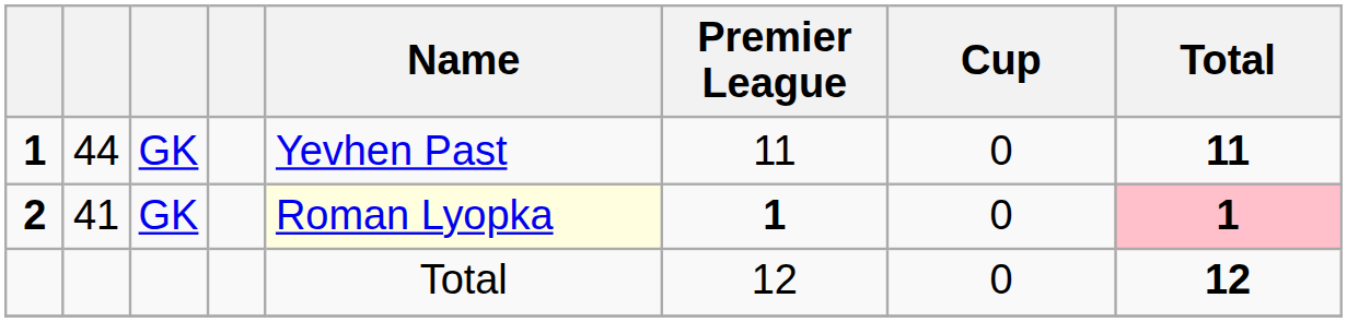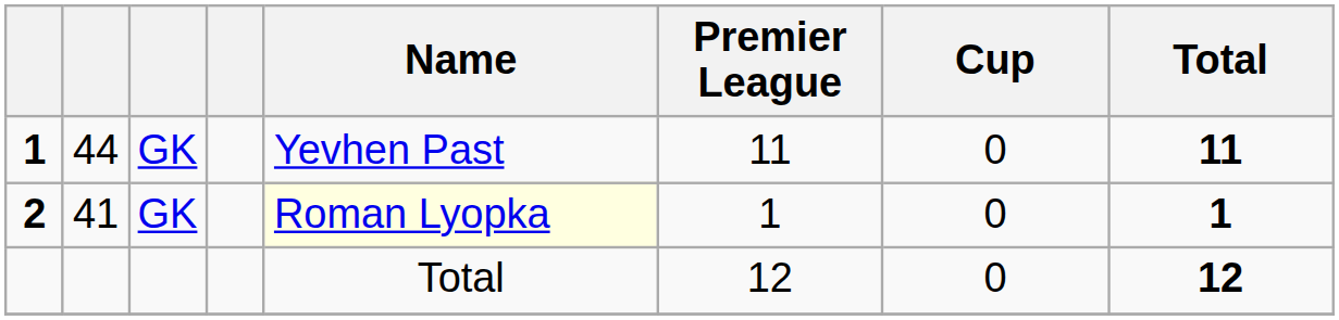2 | Premier League: bold -> normal
2 | Total: pink background -> no background
